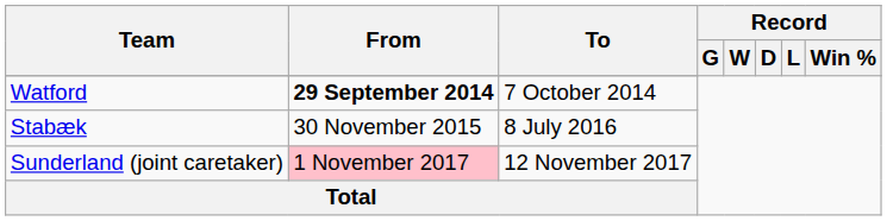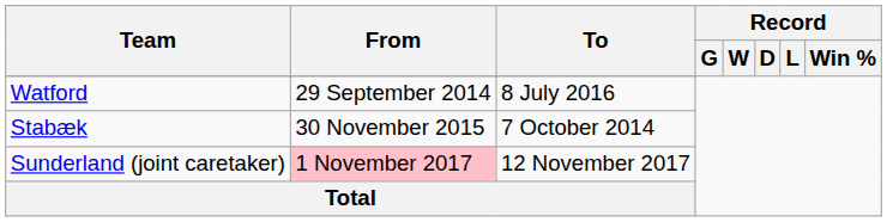Watford | From: bold -> normal
Watford | To: 7 October 2014 -> 8 July 2016
Stabæk | To: 8 July 2016 -> 7 October 2014
